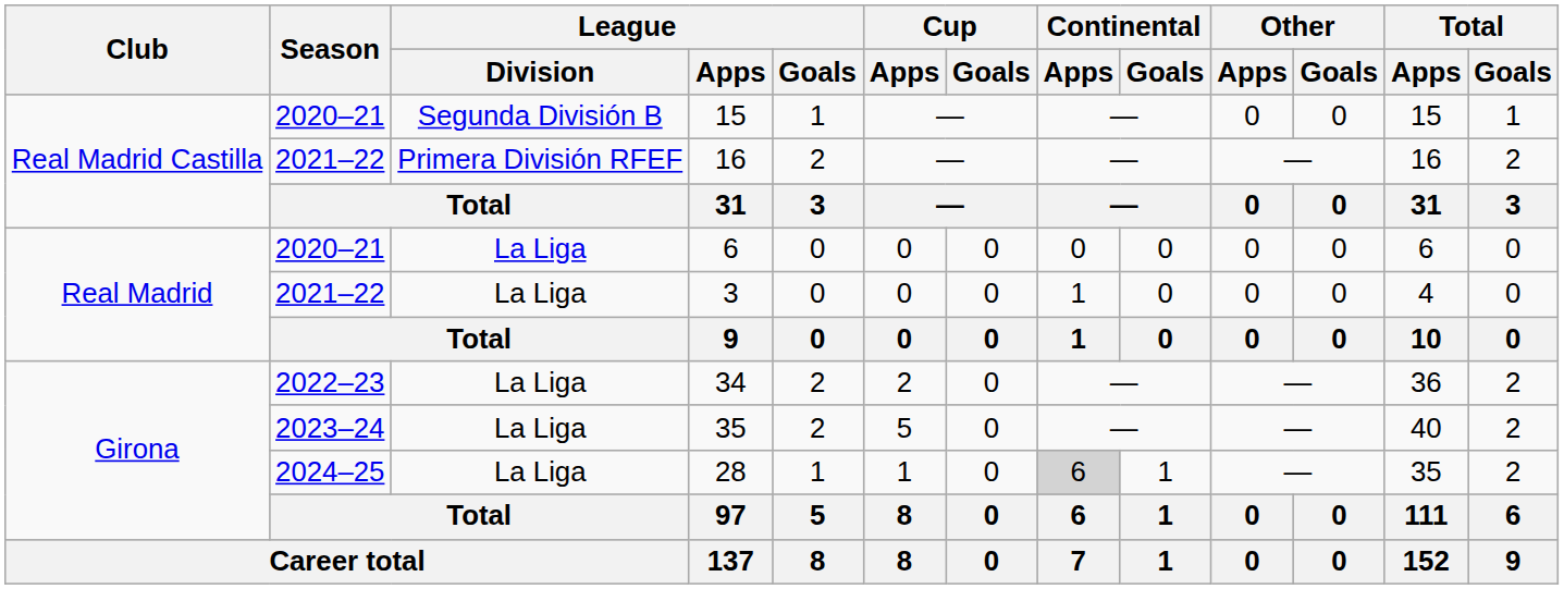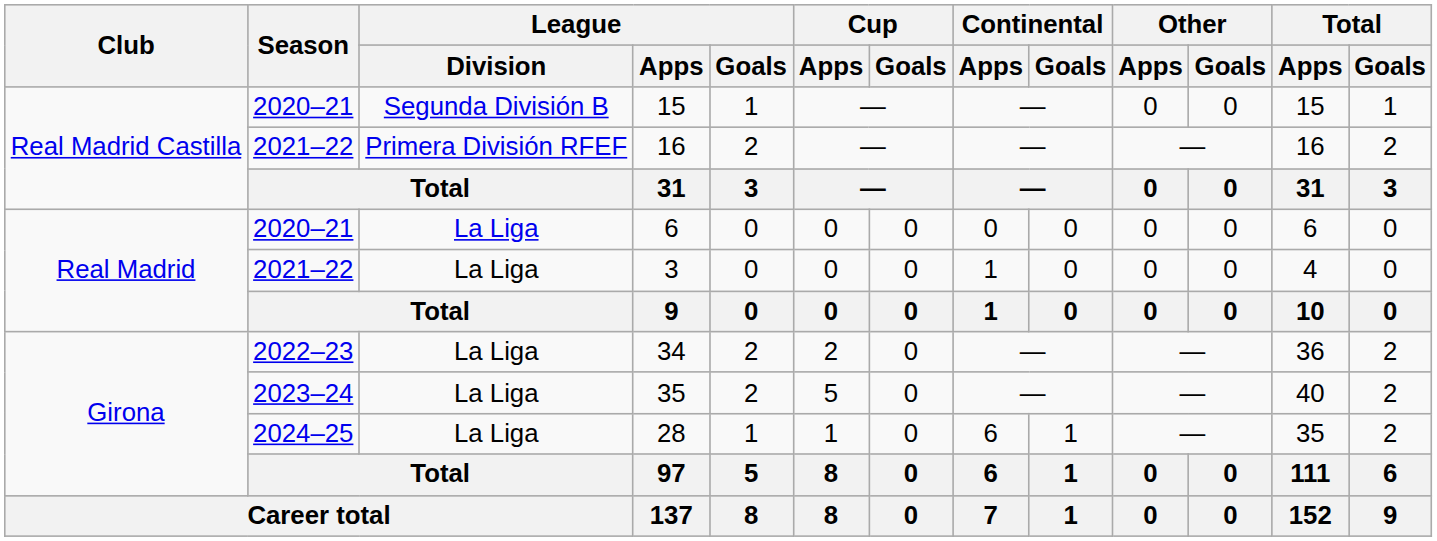28 | Continental / Apps: lightgrey background -> no background
